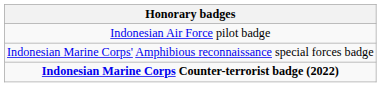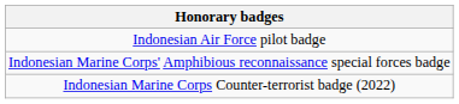Indonesian Marine Corps Counter-terrorist badge (2022) | column 1: bold -> normal
